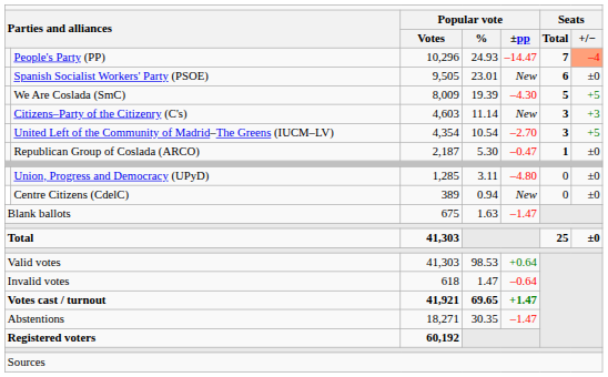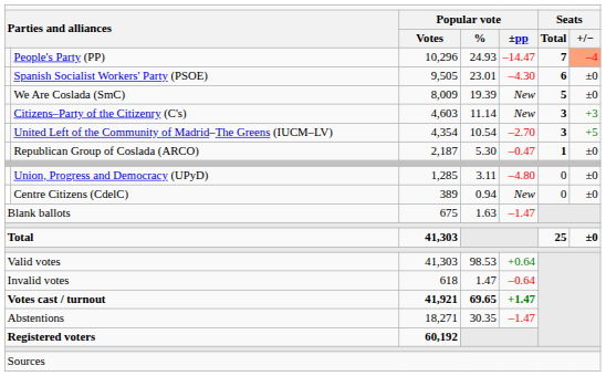Spanish Socialist Workers' Party (PSOE) | column 5: New -> –4.30
We Are Coslada (SmC) | column 5: –4.30 -> New
We Are Coslada (SmC) | column 7: +5 -> ±0
